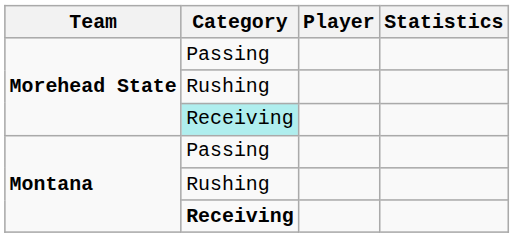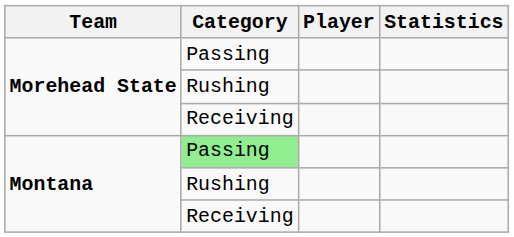Morehead State / Receiving | Category: paleturquoise background -> no background
Montana / Passing | Category: no background -> lightgreen background
Montana / Receiving | Category: bold -> normal
